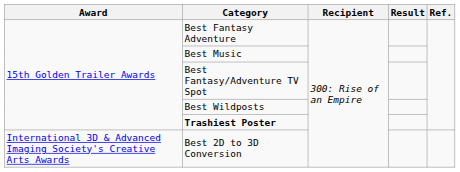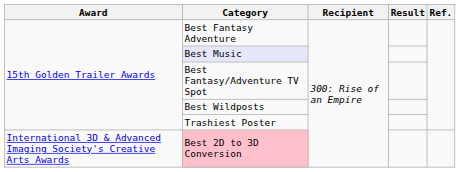Best Music | Category: no background -> lavender background
Trashiest Poster | Category: bold -> normal
Best 2D to 3D Conversion | Category: no background -> pink background
